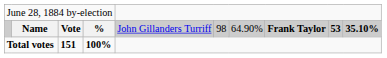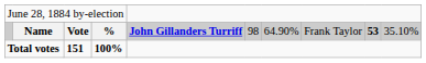row 2 | column 5: normal -> bold
row 2 | column 8: bold -> normal
row 2 | column 10: bold -> normal
